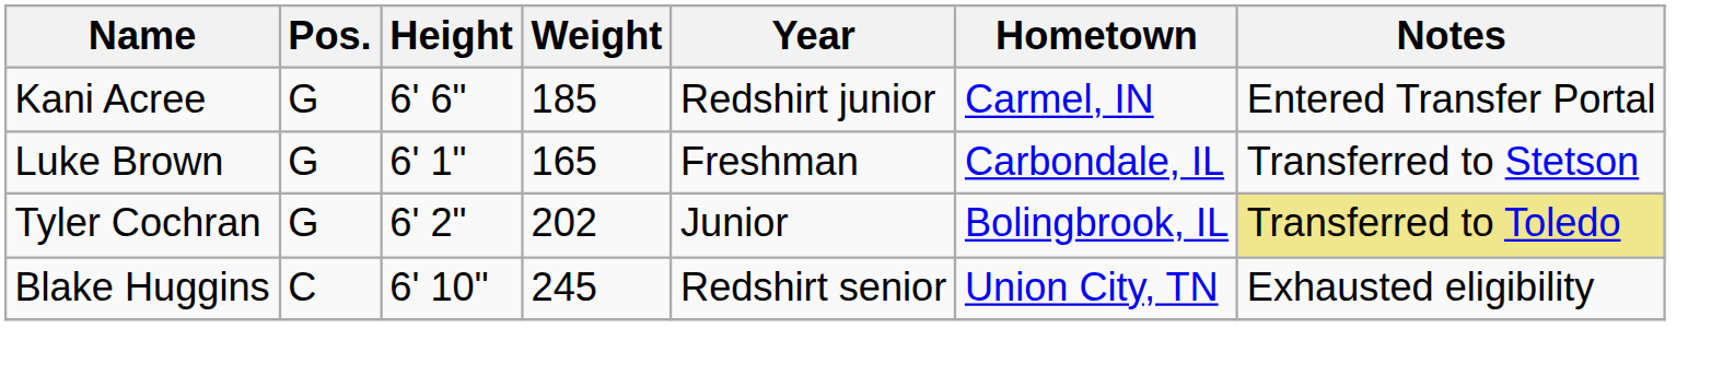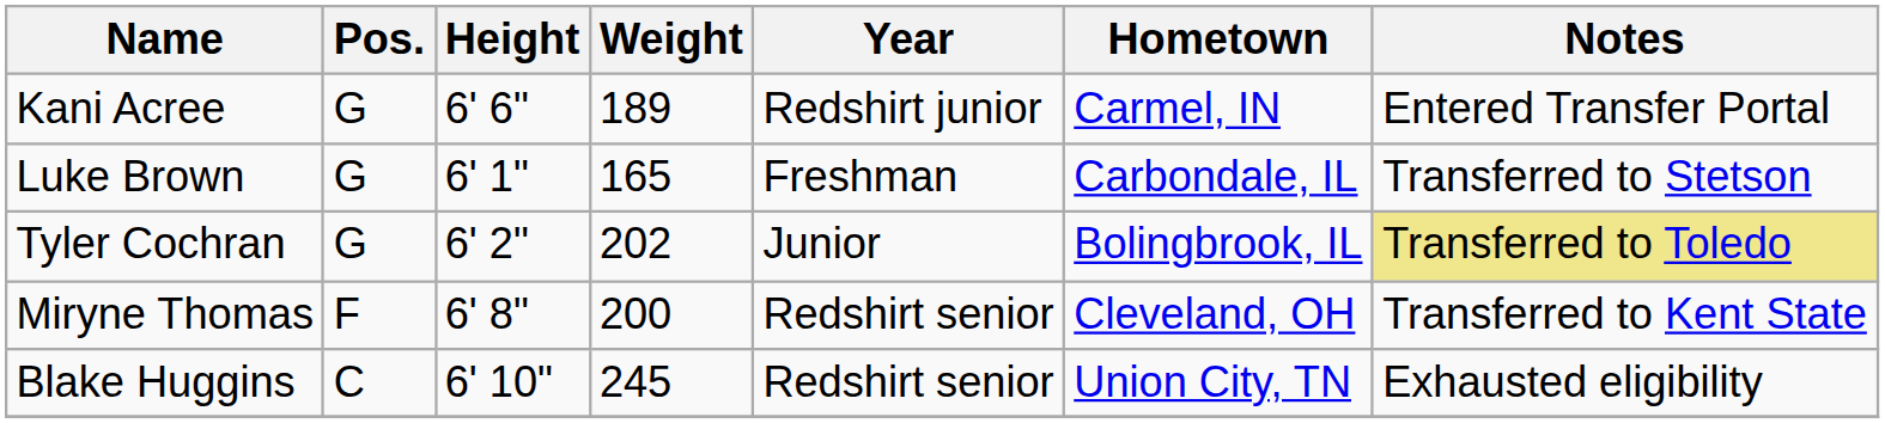Kani Acree | Weight: 185 -> 189
+ row: Miryne Thomas | F | 6' 8" | 200 | Redshirt senior | Cleveland, OH | Transferred to Kent State
